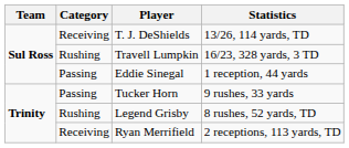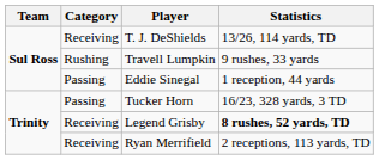Travell Lumpkin | Statistics: 16/23, 328 yards, 3 TD -> 9 rushes, 33 yards
Tucker Horn | Statistics: 9 rushes, 33 yards -> 16/23, 328 yards, 3 TD
Legend Grisby | Category: Rushing -> Receiving
Legend Grisby | Statistics: normal -> bold
